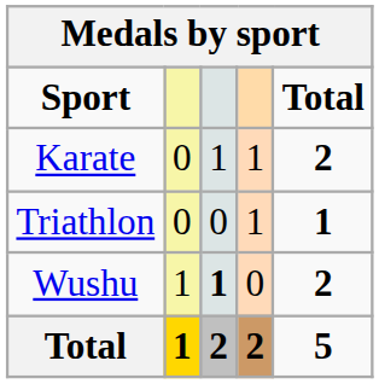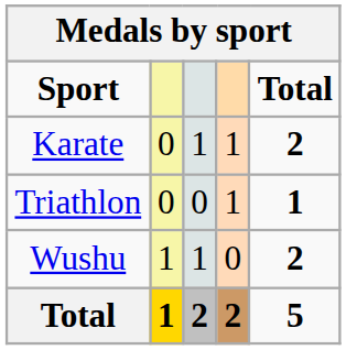Wushu | column 3: bold -> normal
